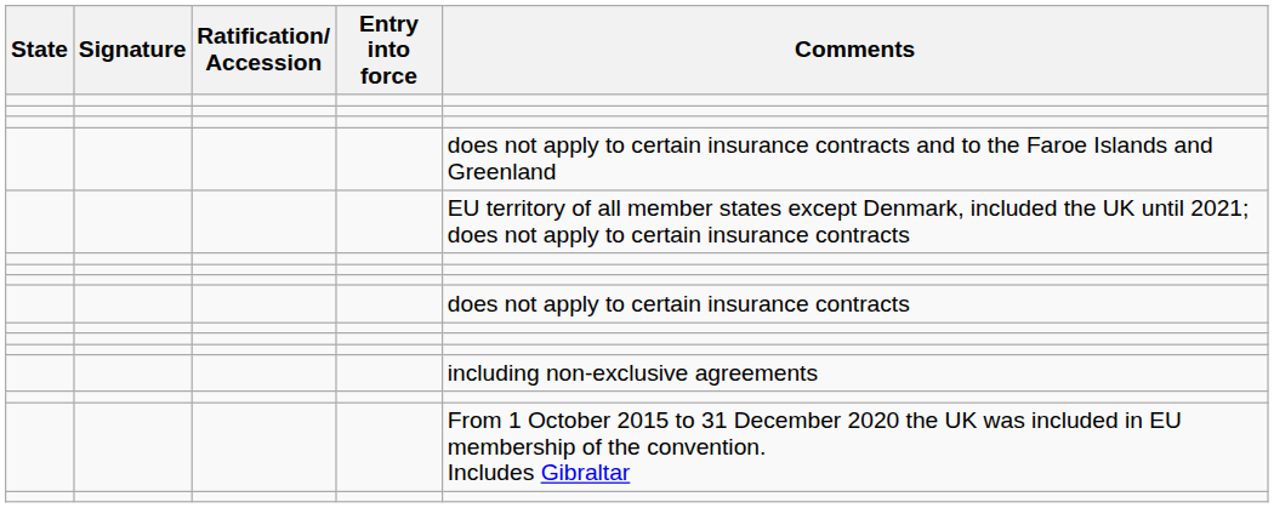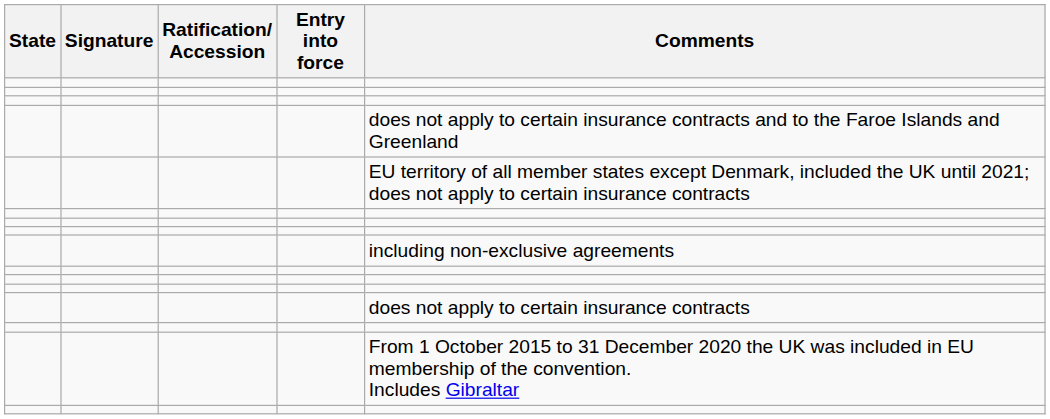row 10 | Comments: does not apply to certain insurance contracts -> including non-exclusive agreements
row 14 | Comments: including non-exclusive agreements -> does not apply to certain insurance contracts
